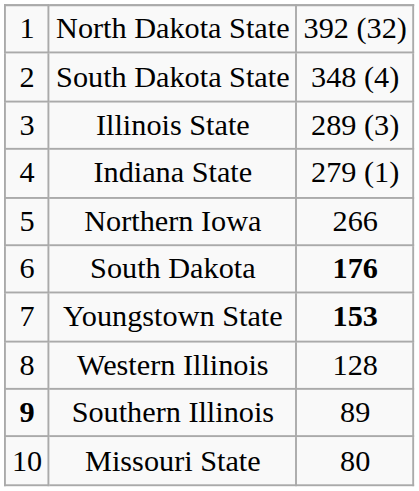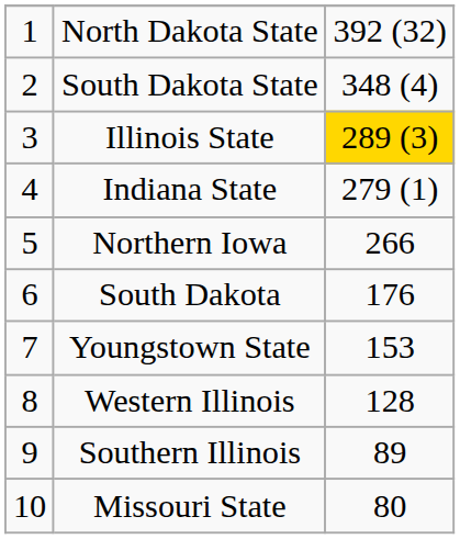Illinois State | column 3: no background -> gold background
South Dakota | column 3: bold -> normal
Youngstown State | column 3: bold -> normal
Southern Illinois | column 1: bold -> normal
